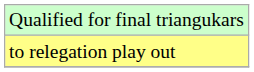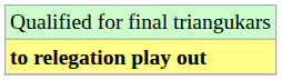row 2 | column 1: normal -> bold
